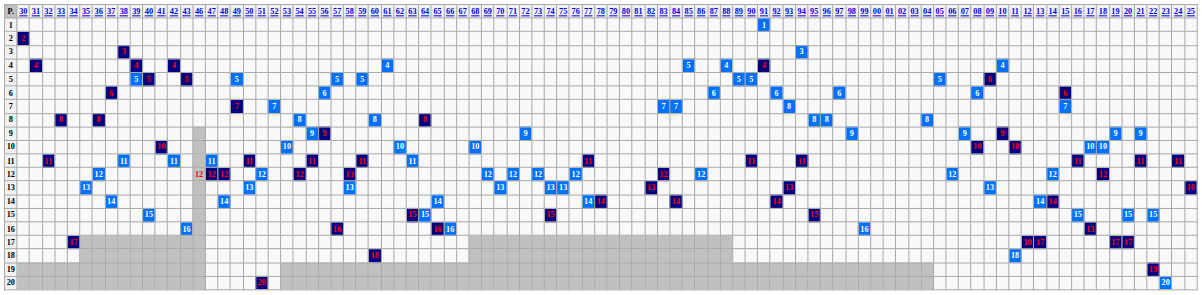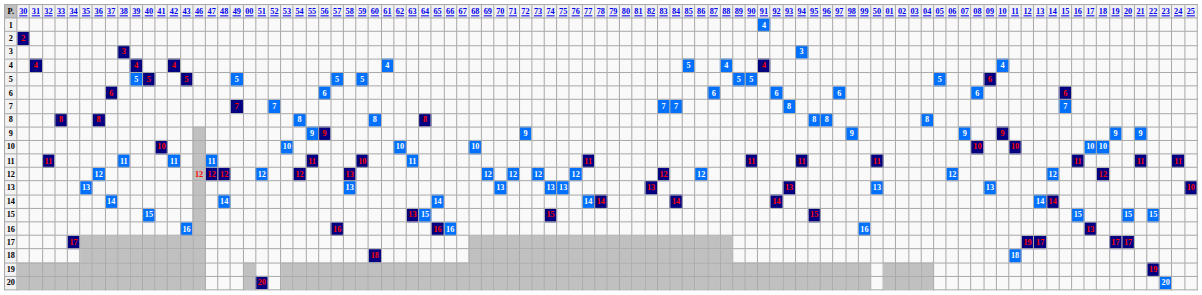columns swapped: 50 <-> 00
row 2 | 91: 1 -> 4
row 12 | 59: 11 -> 10
row 16 | 63: 15 -> 13
